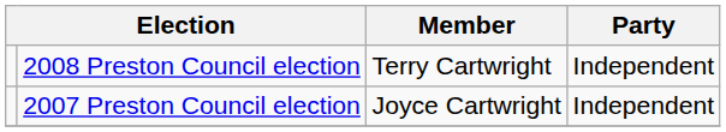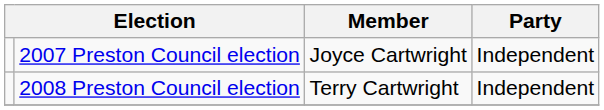rows swapped: 2007 Preston Council election <-> 2008 Preston Council election
